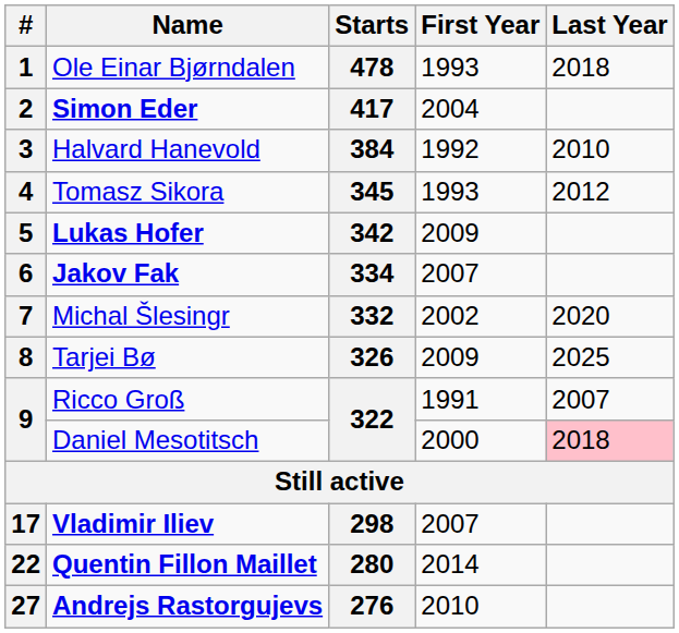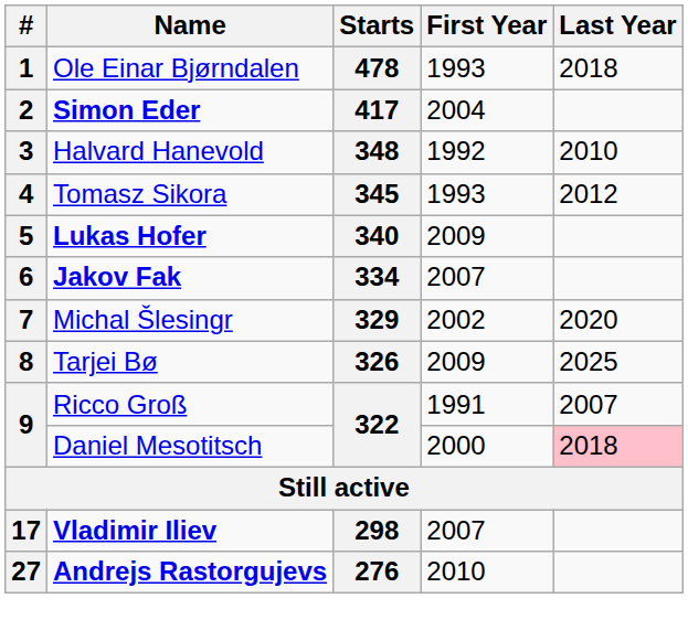3 | Starts: 384 -> 348
5 | Starts: 342 -> 340
7 | Starts: 332 -> 329
- row: 22 | Quentin Fillon Maillet | 280 | 2014
